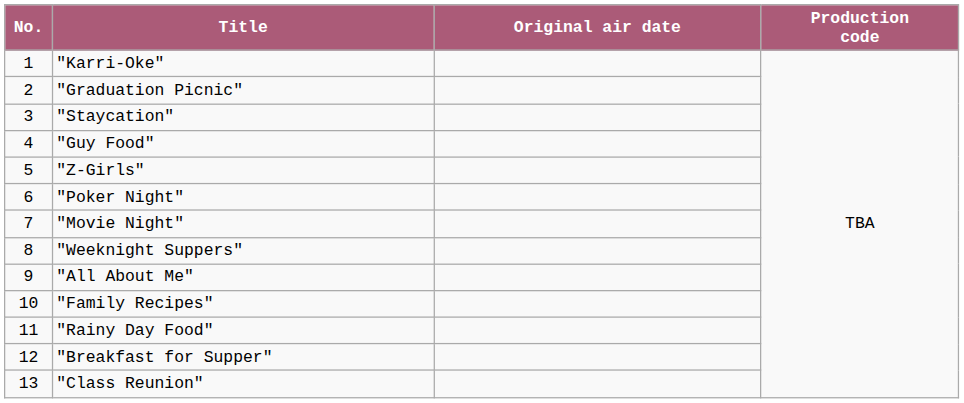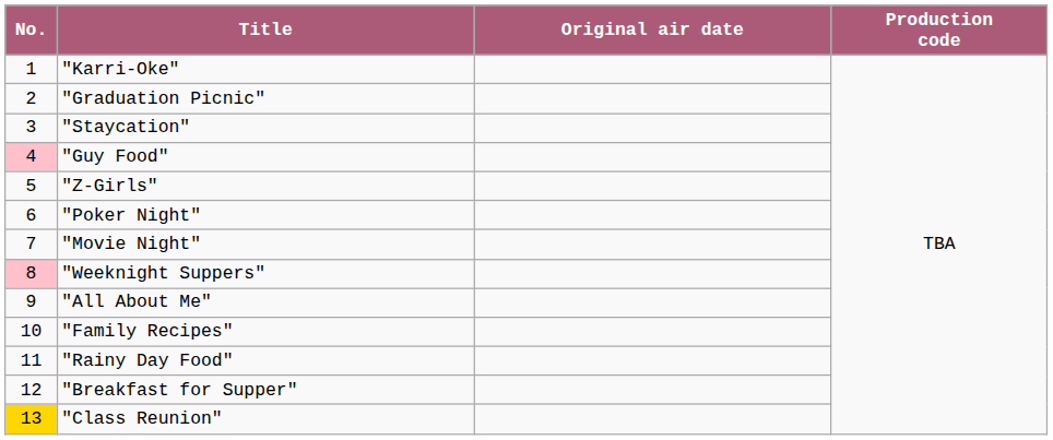"Guy Food" | No.: no background -> pink background
"Weeknight Suppers" | No.: no background -> pink background
"Class Reunion" | No.: no background -> gold background
